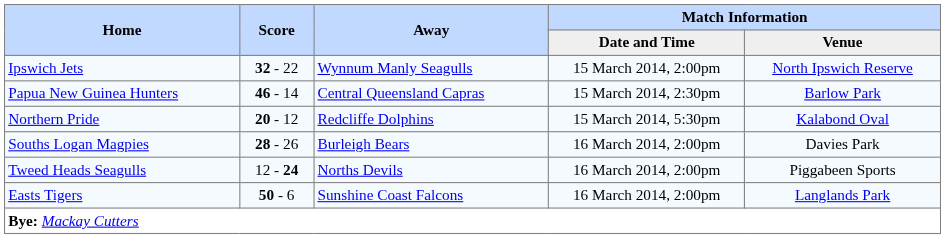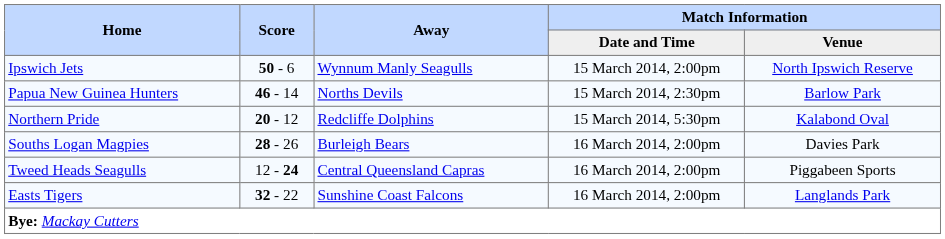Ipswich Jets | Score: 32 - 22 -> 50 - 6
Papua New Guinea Hunters | Away: Central Queensland Capras -> Norths Devils
Tweed Heads Seagulls | Away: Norths Devils -> Central Queensland Capras
Easts Tigers | Score: 50 - 6 -> 32 - 22
